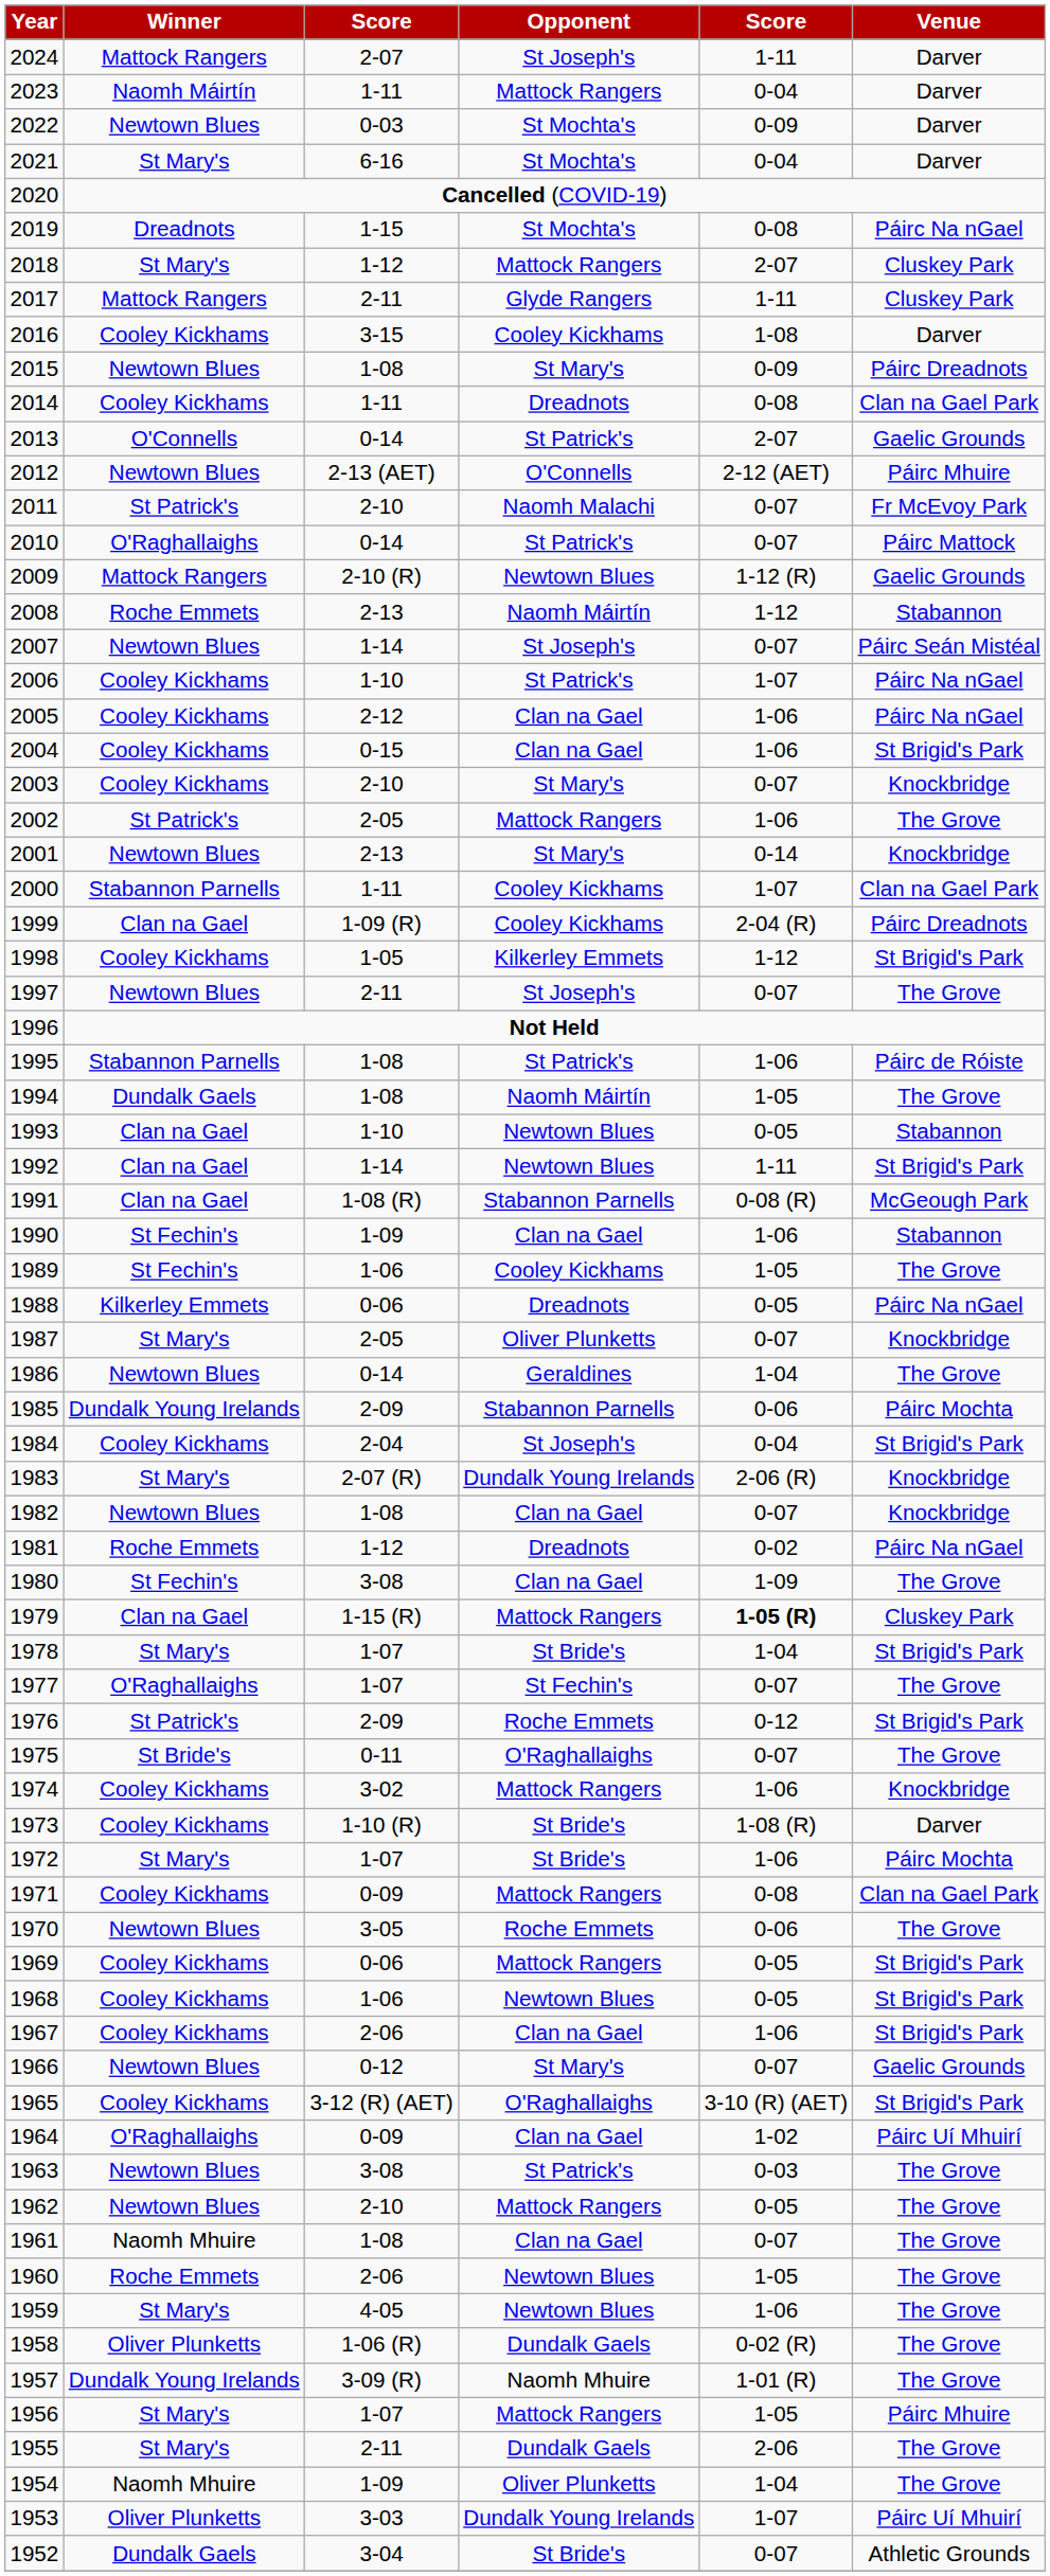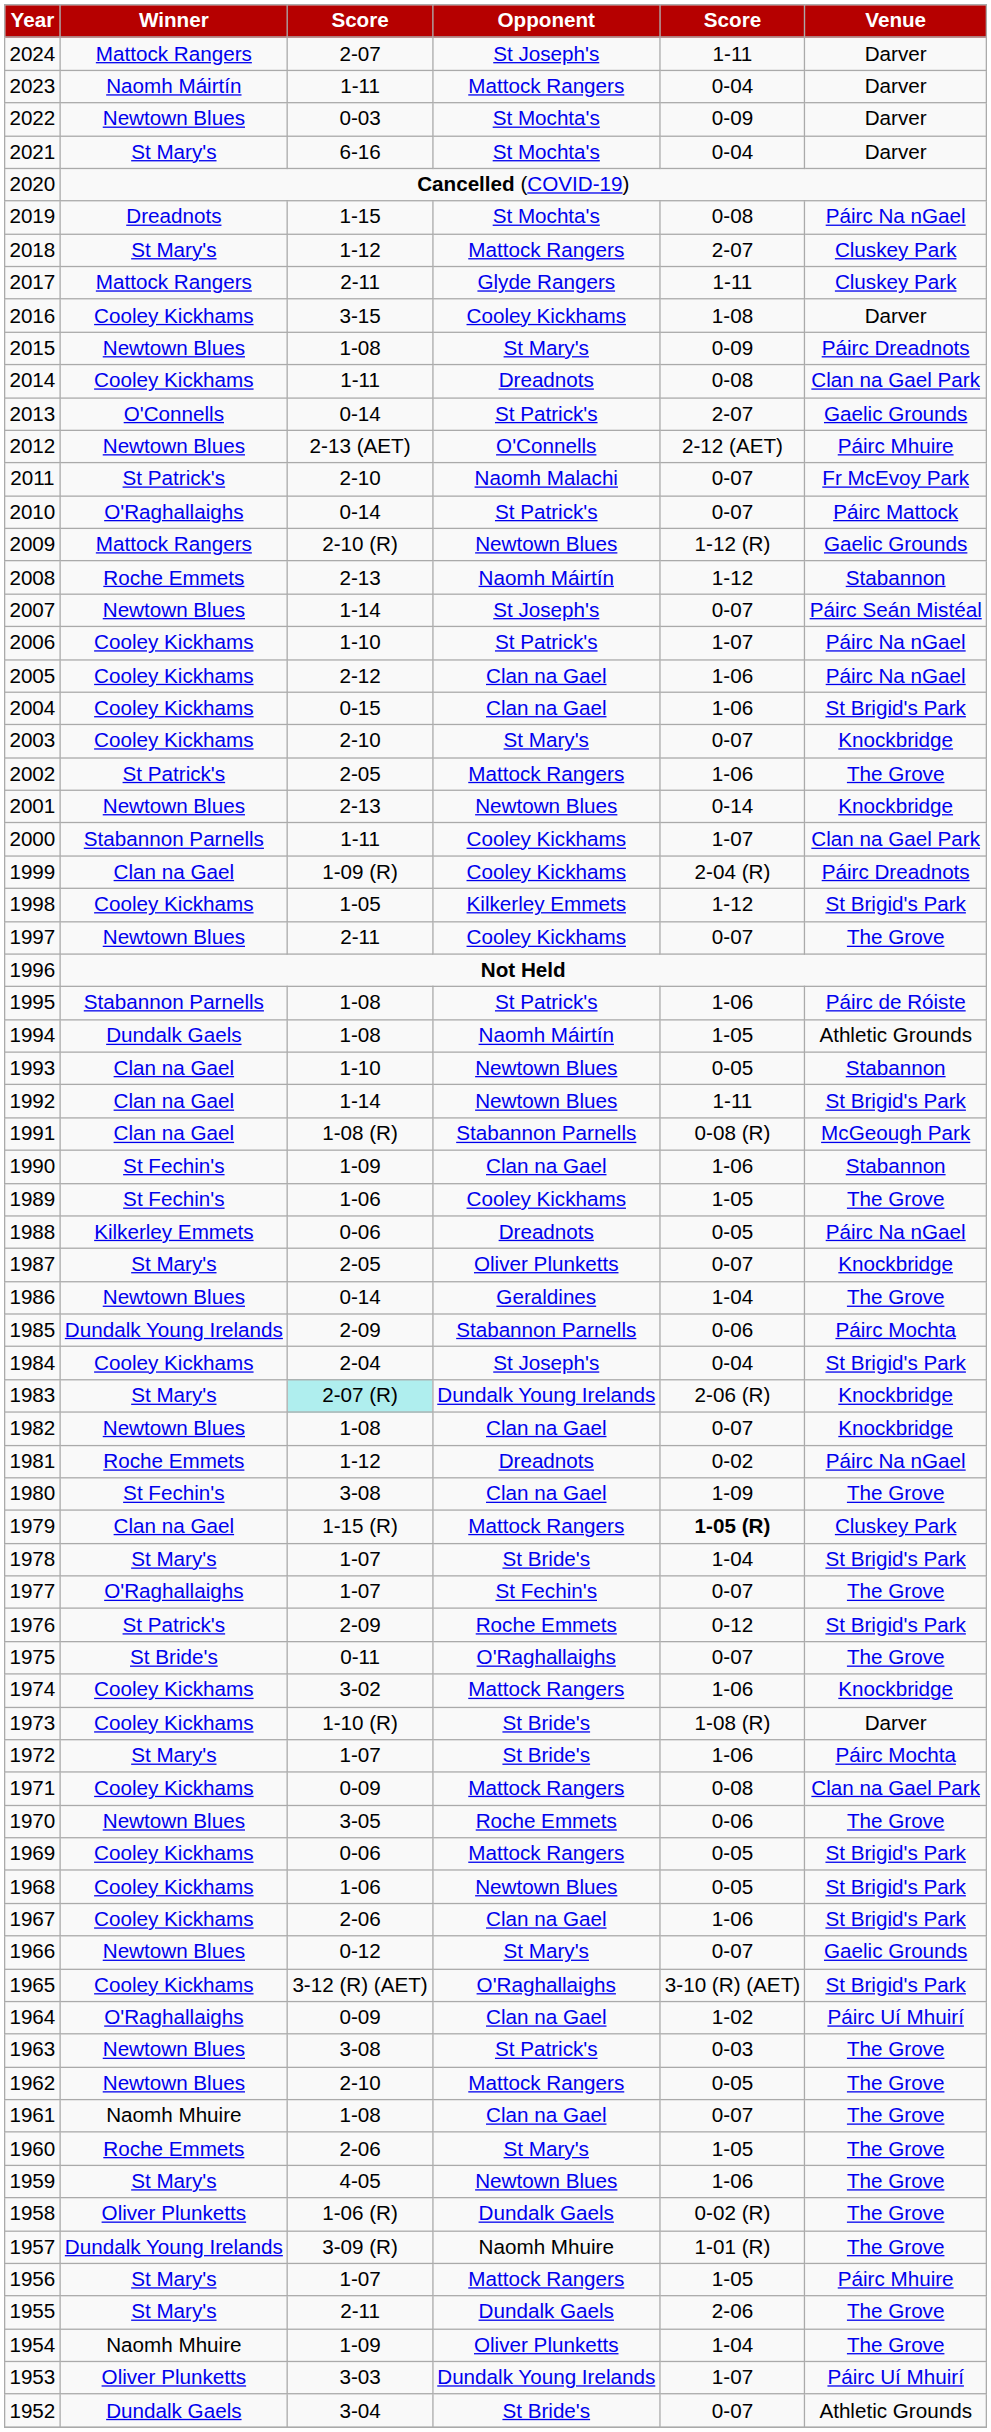2001 | Opponent: St Mary's -> Newtown Blues
1997 | Opponent: St Joseph's -> Cooley Kickhams
1994 | Venue: The Grove -> Athletic Grounds
1983 | column 3: no background -> paleturquoise background
1960 | Opponent: Newtown Blues -> St Mary's
